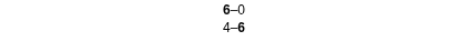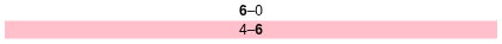row 2 | column 1: no background -> pink background
